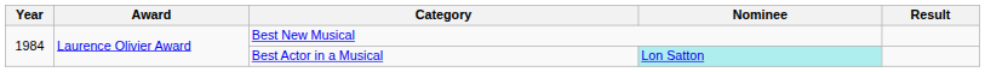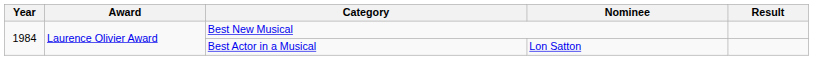Best Actor in a Musical | Nominee: paleturquoise background -> no background
